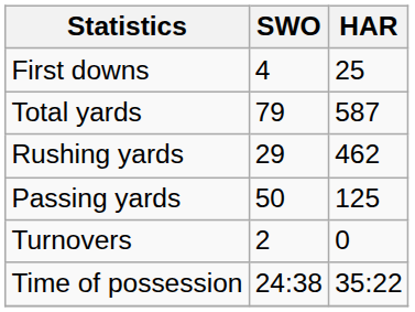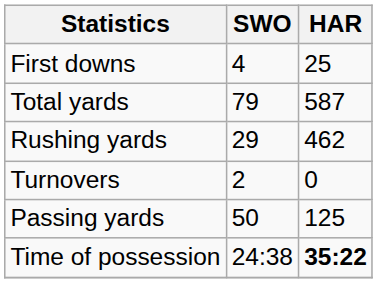rows swapped: Passing yards <-> Turnovers
Time of possession | HAR: normal -> bold
